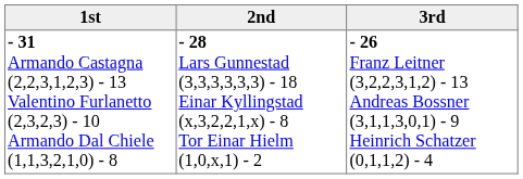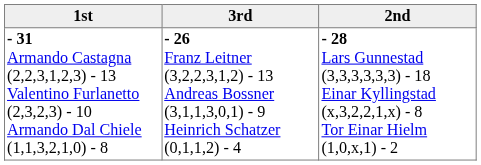columns swapped: 2nd <-> 3rd
